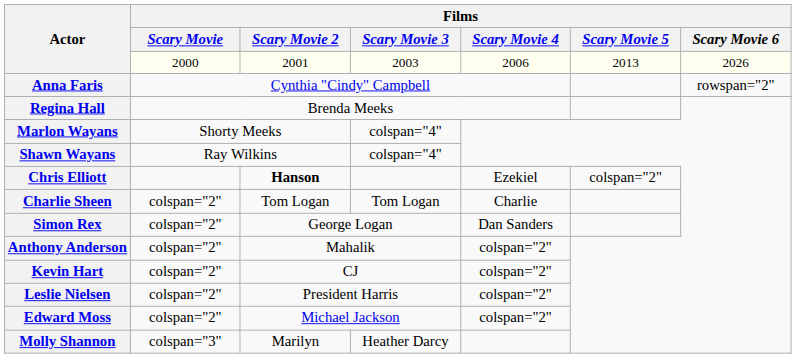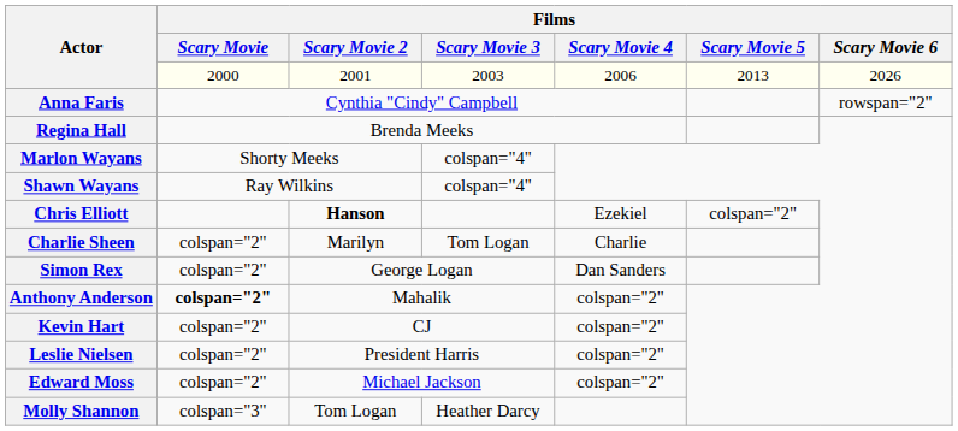Charlie Sheen | Films / Scary Movie 2: Tom Logan -> Marilyn
Anthony Anderson | Films / Scary Movie: normal -> bold
Molly Shannon | Films / Scary Movie 2: Marilyn -> Tom Logan
